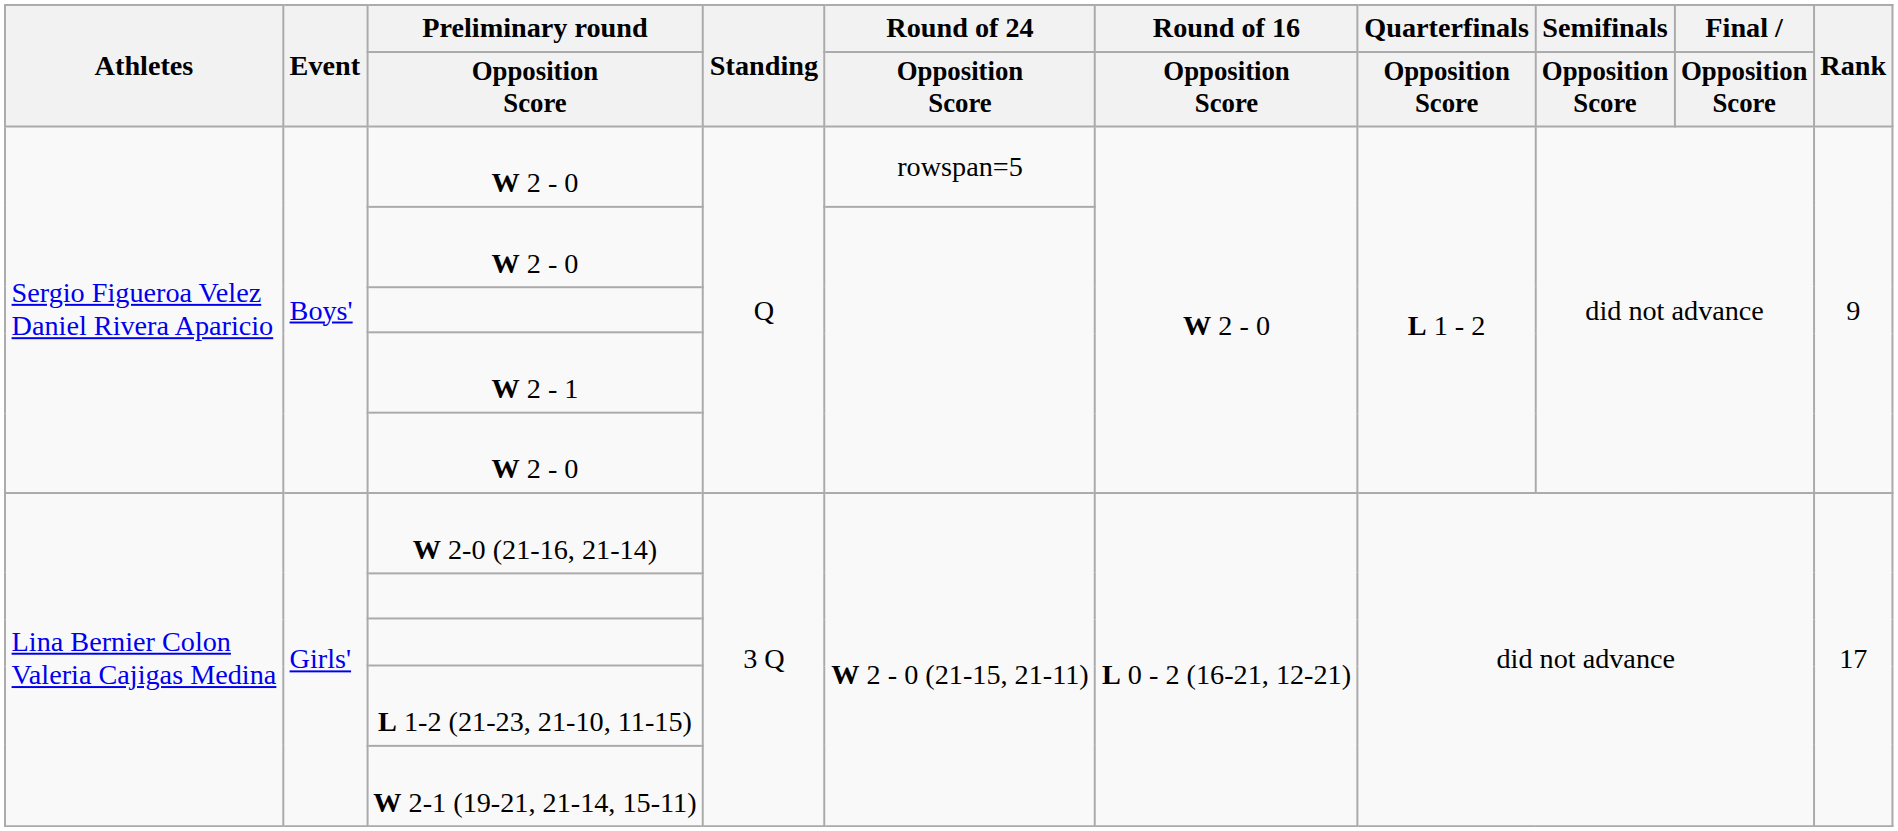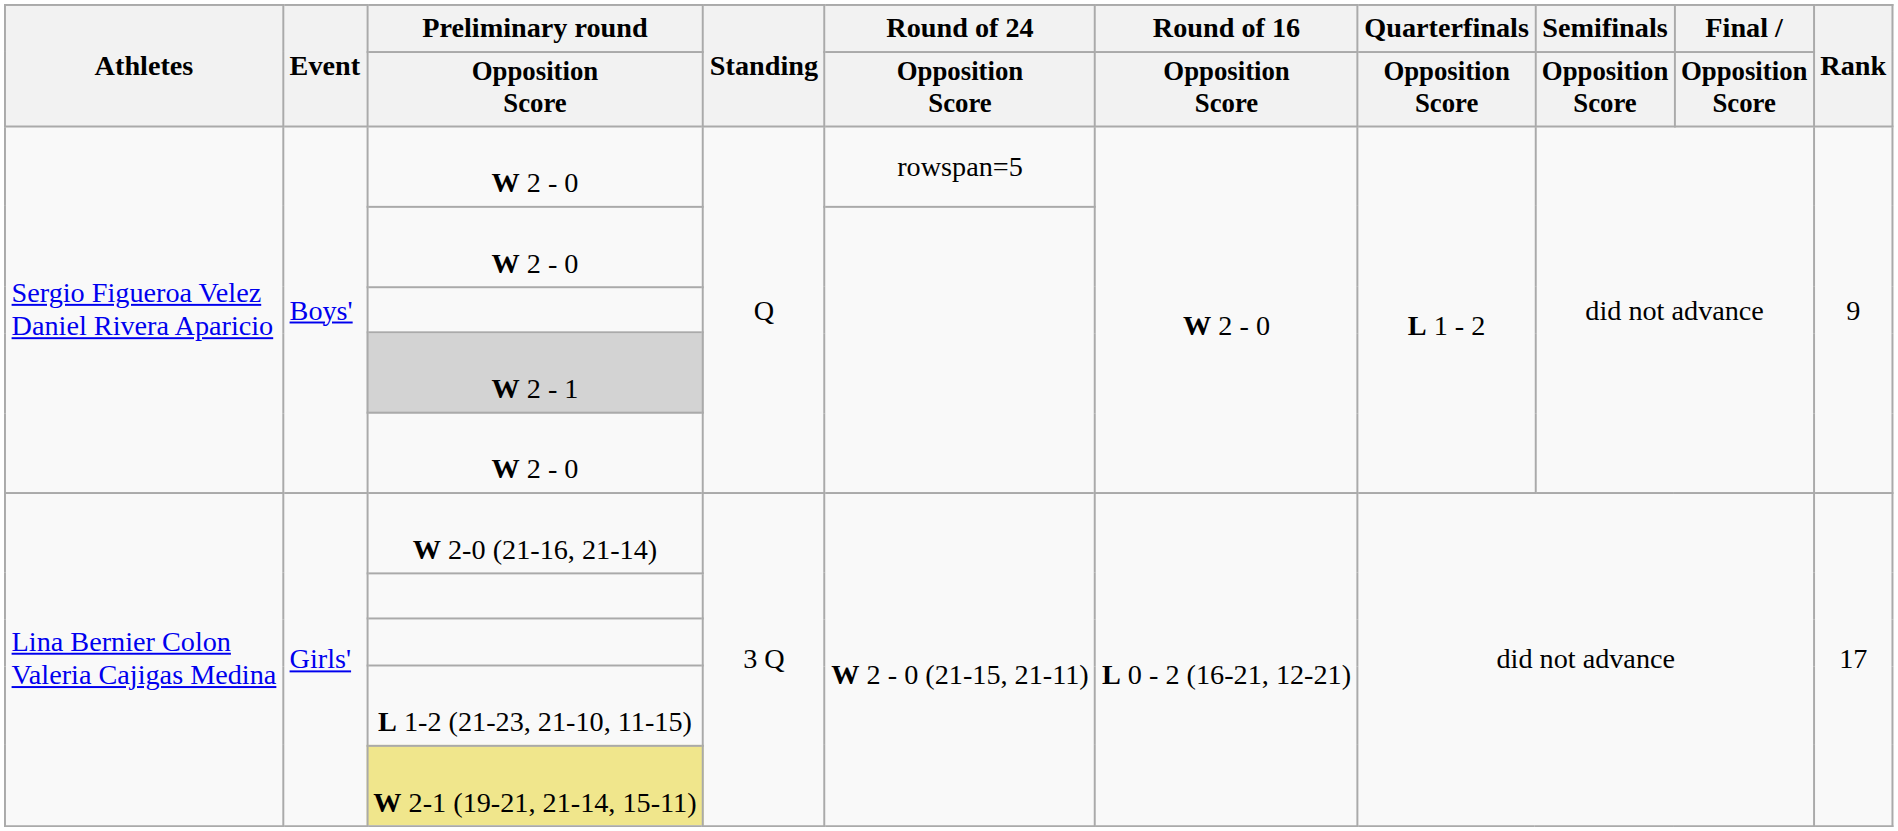W 2 - 1 | Preliminary round / Opposition Score: no background -> lightgrey background
W 2-1 (19-21, 21-14, 15-11) | Preliminary round / Opposition Score: no background -> khaki background
